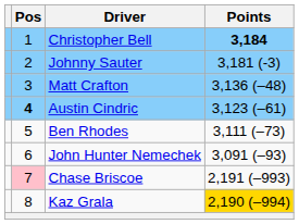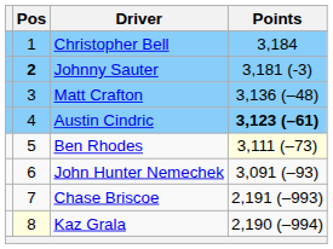Christopher Bell | Points: bold -> normal
Johnny Sauter | Pos: normal -> bold
Austin Cindric | Pos: bold -> normal
Austin Cindric | Points: normal -> bold
Ben Rhodes | Points: no background -> lightyellow background
Chase Briscoe | Pos: pink background -> no background
Kaz Grala | Pos: no background -> lightyellow background
Kaz Grala | Points: gold background -> no background
